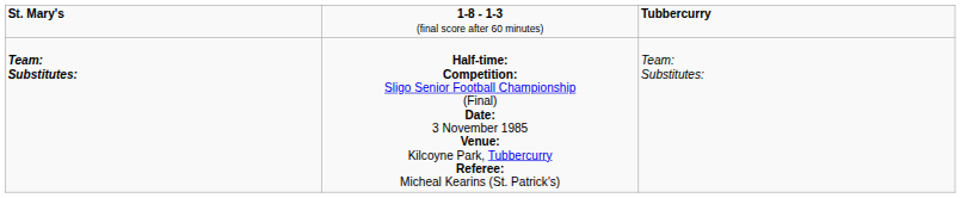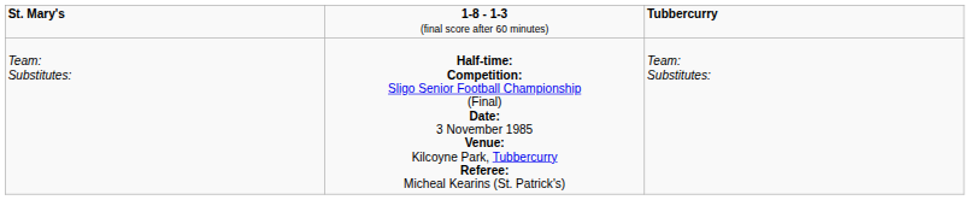row 2 | column 1: bold -> normal
